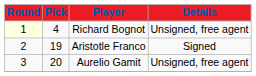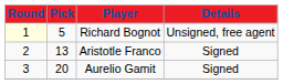Richard Bognot | Pick: 4 -> 5
Aristotle Franco | Pick: 19 -> 13
Aurelio Gamit | Details: Unsigned, free agent -> Signed
